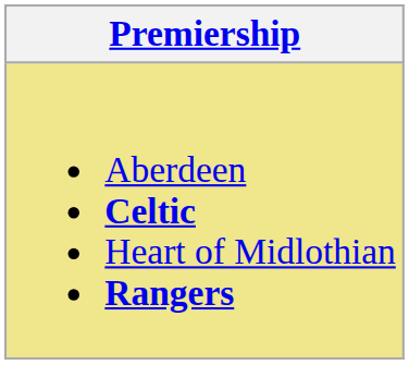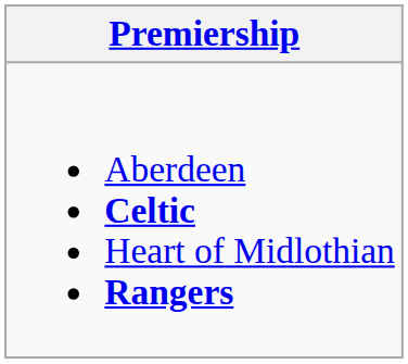row 2 | column 1: khaki background -> no background
